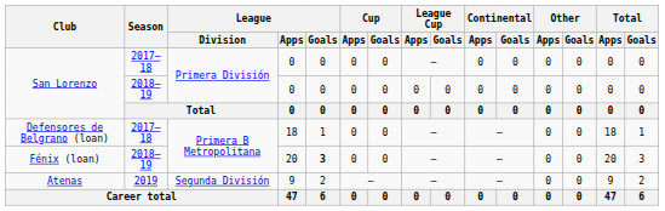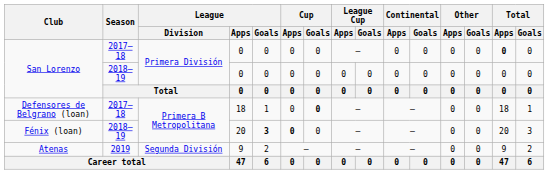San Lorenzo / 2017–18 | Total / Apps: normal -> bold
Defensores de Belgrano (loan) | Cup / Goals: normal -> bold
Fénix (loan) | Cup / Apps: normal -> bold
